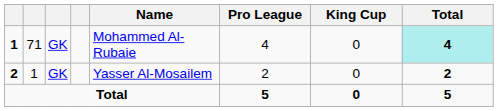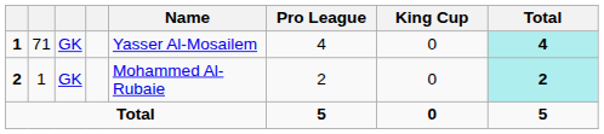row 2 | Name: Mohammed Al-Rubaie -> Yasser Al-Mosailem
row 3 | Name: Yasser Al-Mosailem -> Mohammed Al-Rubaie
row 3 | Total: no background -> paleturquoise background
